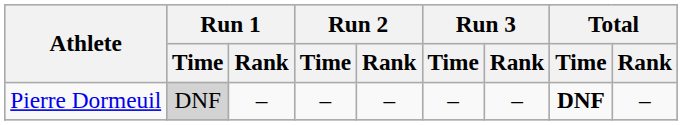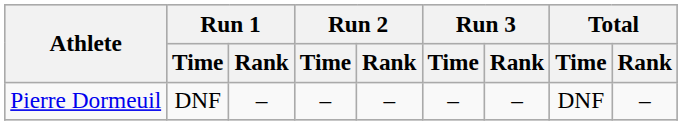Pierre Dormeuil | Run 1 / Time: lightgrey background -> no background
Pierre Dormeuil | Total / Time: bold -> normal
